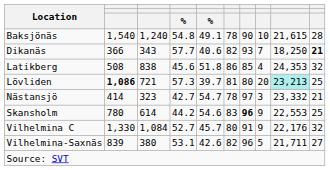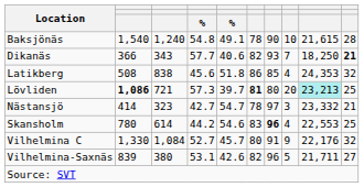Lövliden | column 6: normal -> bold
Skansholm | column 8: 9 -> 4
